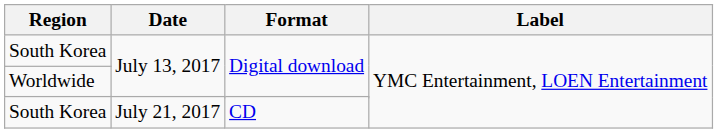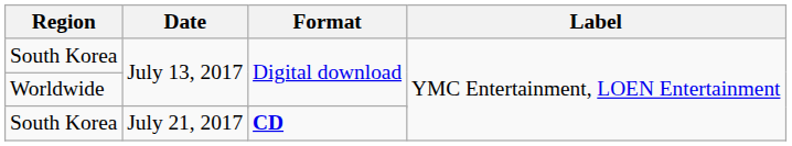South Korea / July 21, 2017 | Format: normal -> bold
